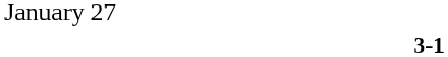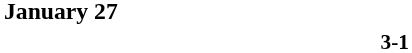January 27 | column 1: normal -> bold
